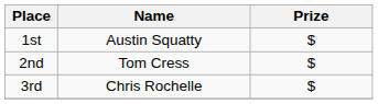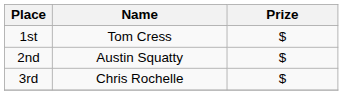1st | Name: Austin Squatty -> Tom Cress
2nd | Name: Tom Cress -> Austin Squatty
